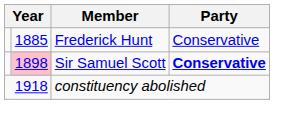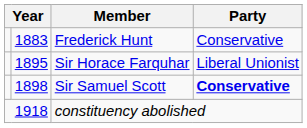Frederick Hunt | column 2: 1885 -> 1883
+ row: 1895 | Sir Horace Farquhar | Liberal Unionist
Sir Samuel Scott | column 2: pink background -> no background
